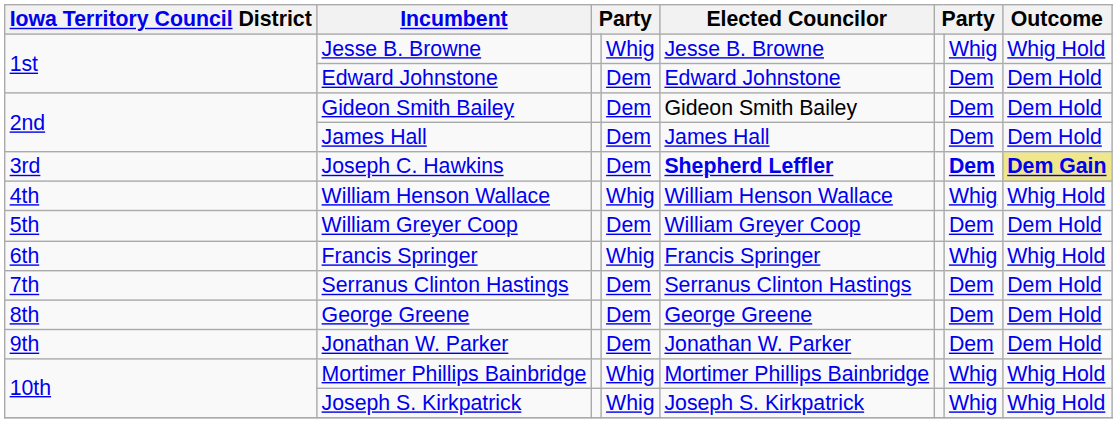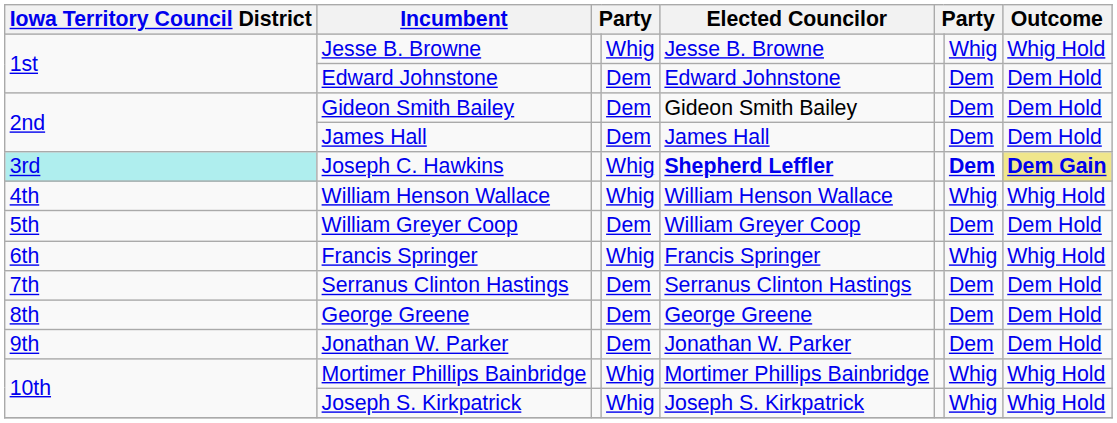Joseph C. Hawkins | Iowa Territory Council District: no background -> paleturquoise background
Joseph C. Hawkins | column 4: Dem -> Whig
